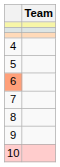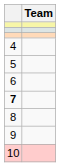row 7 | column 1: lightsalmon background -> no background
row 8 | column 1: normal -> bold
